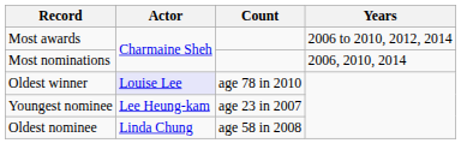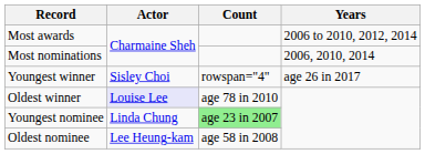+ row: Youngest winner | Sisley Choi | rowspan="4" | age 26 in 2017
Youngest nominee | Actor: Lee Heung-kam -> Linda Chung
Youngest nominee | Count: no background -> lightgreen background
Oldest nominee | Actor: Linda Chung -> Lee Heung-kam
